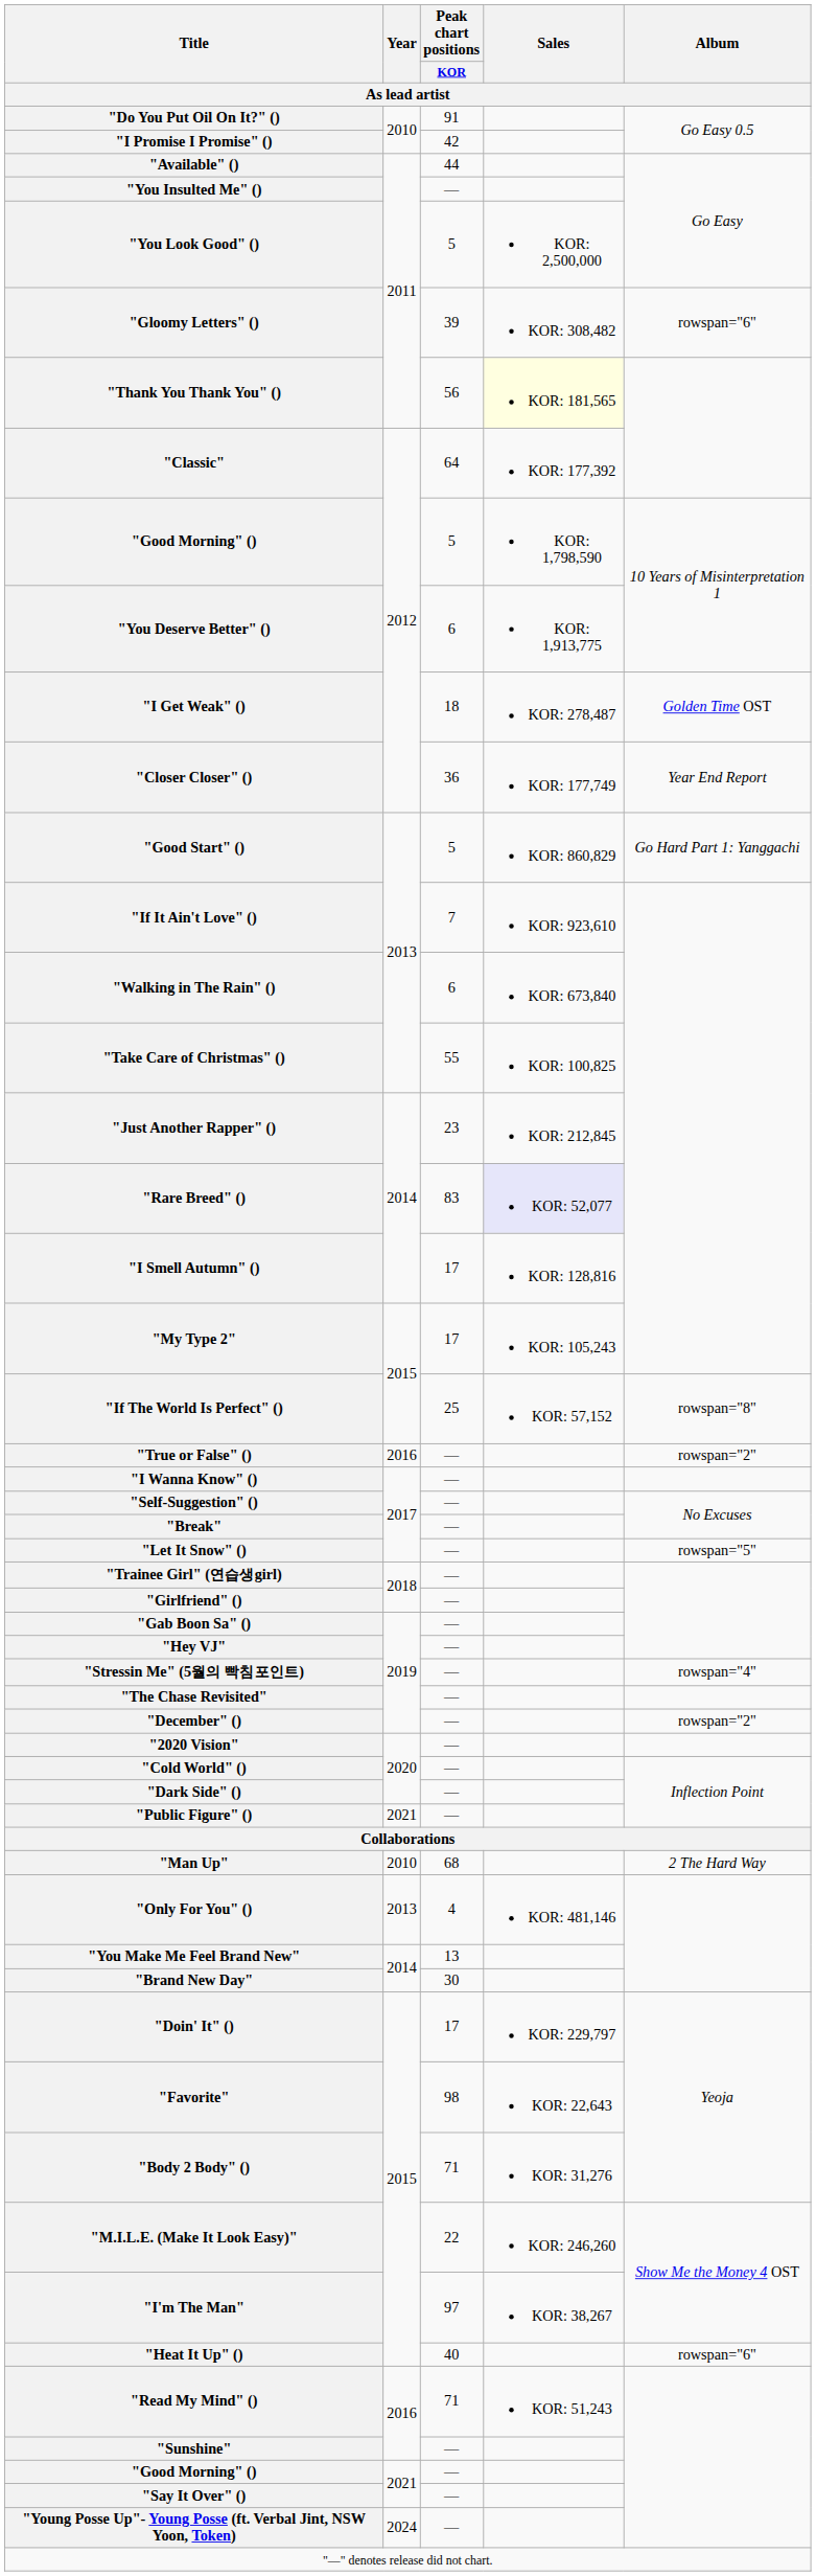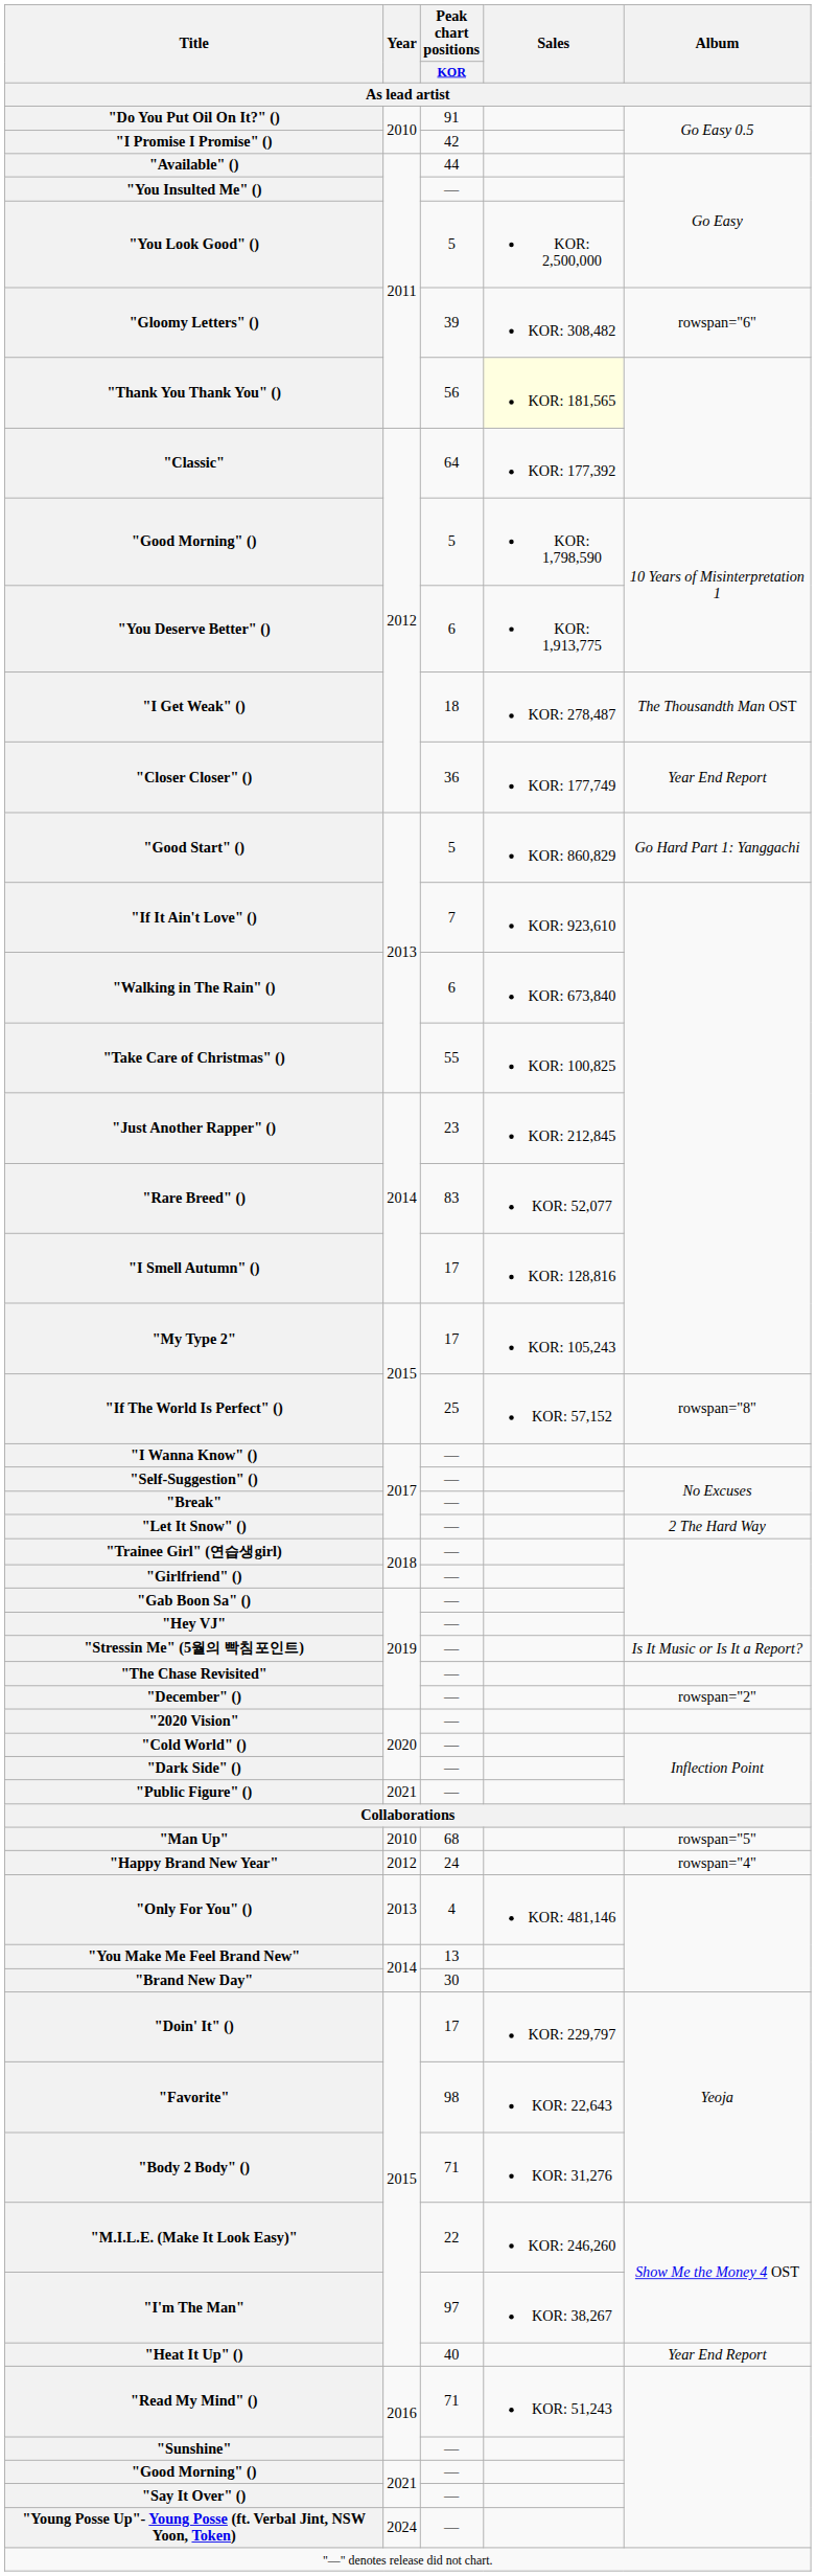"I Get Weak" () | Album: Golden Time OST -> The Thousandth Man OST
"Rare Breed" () | Sales: lavender background -> no background
- row: "True or False" () | 2016 | — | rowspan="2"
"Let It Snow" () | Album: rowspan="5" -> 2 The Hard Way
"Stressin Me" (5월의 빡침포인트) | Album: rowspan="4" -> Is It Music or Is It a Report?
"Man Up" | Album: 2 The Hard Way -> rowspan="5"
+ row: "Happy Brand New Year" | 2012 | 24 | rowspan="4"
"Heat It Up" () | Album: rowspan="6" -> Year End Report
